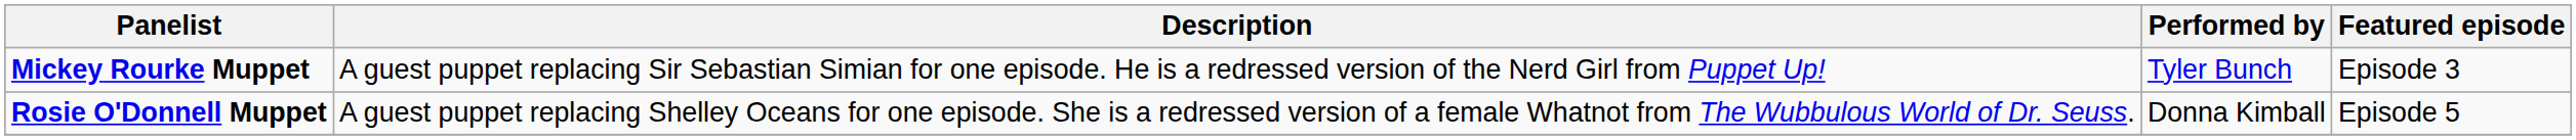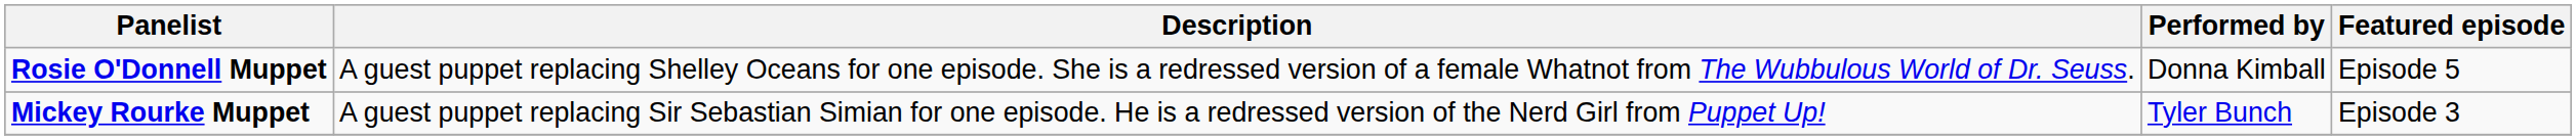rows swapped: Mickey Rourke Muppet <-> Rosie O'Donnell Muppet
